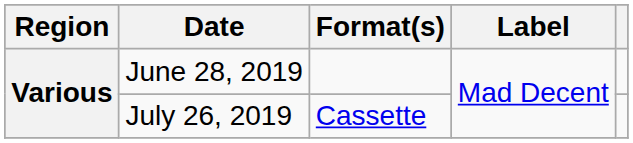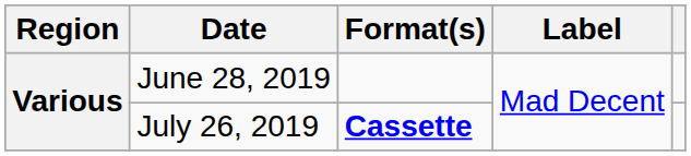July 26, 2019 | Format(s): normal -> bold
